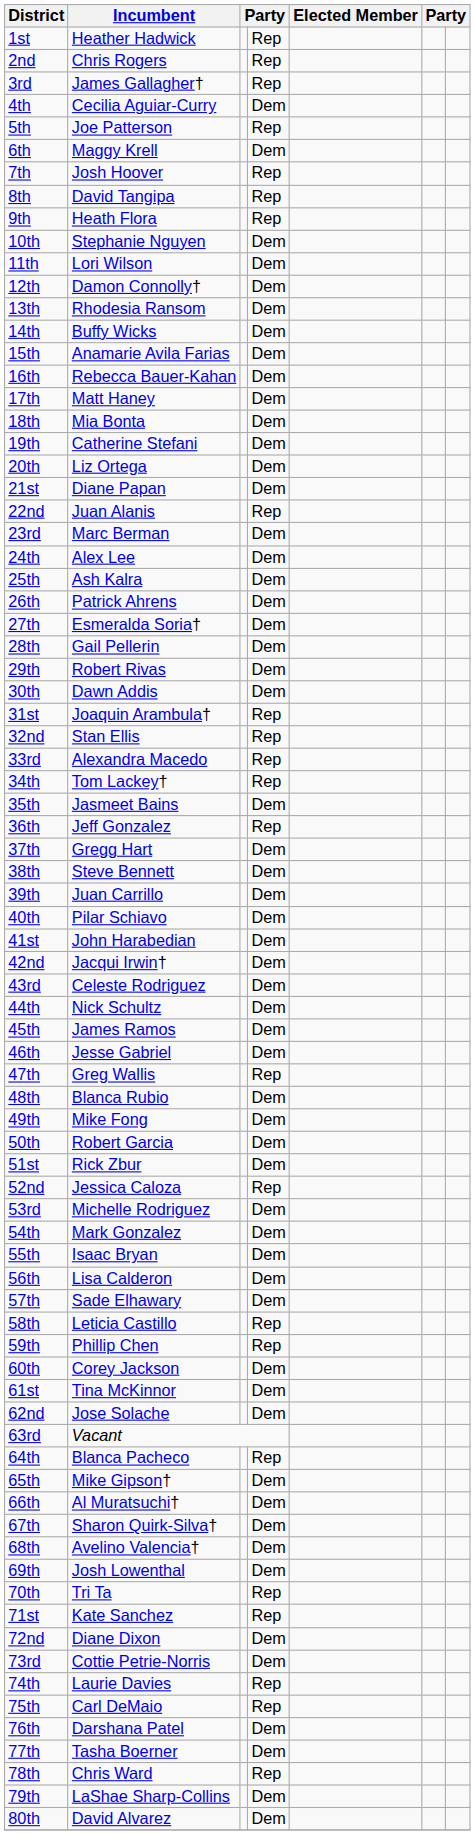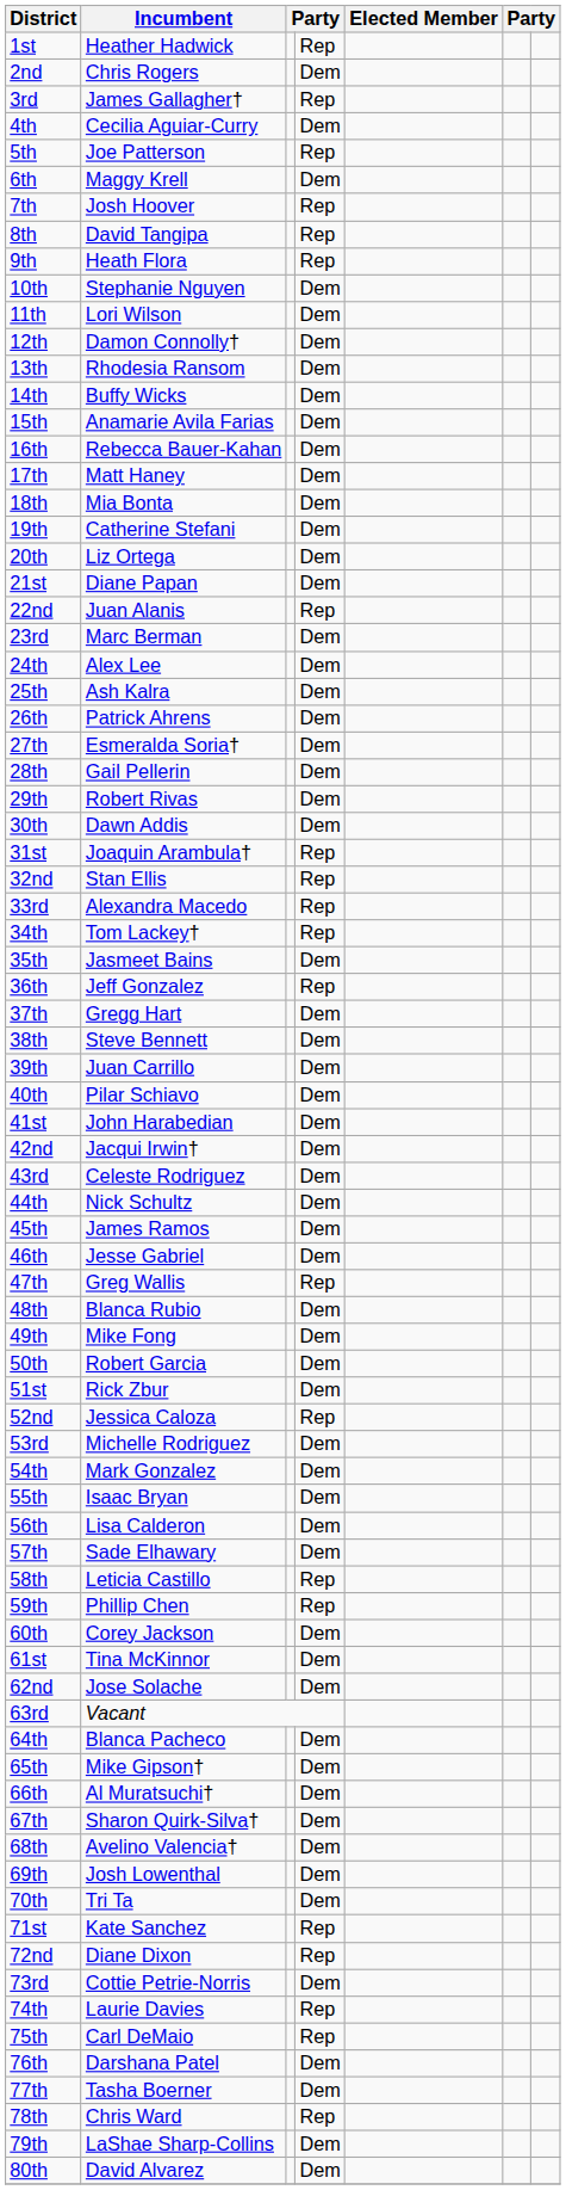2nd | column 4: Rep -> Dem
64th | column 4: Rep -> Dem
70th | column 4: Rep -> Dem
72nd | column 4: Dem -> Rep
